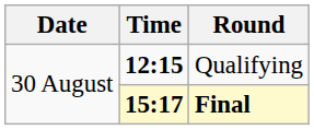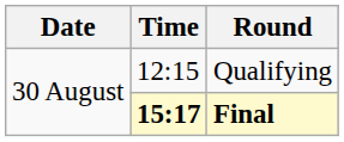Qualifying | Time: bold -> normal
